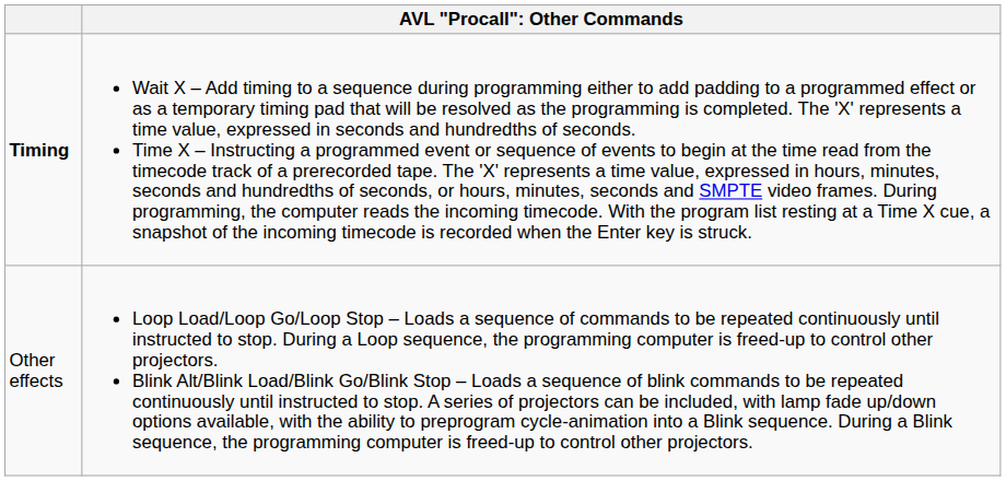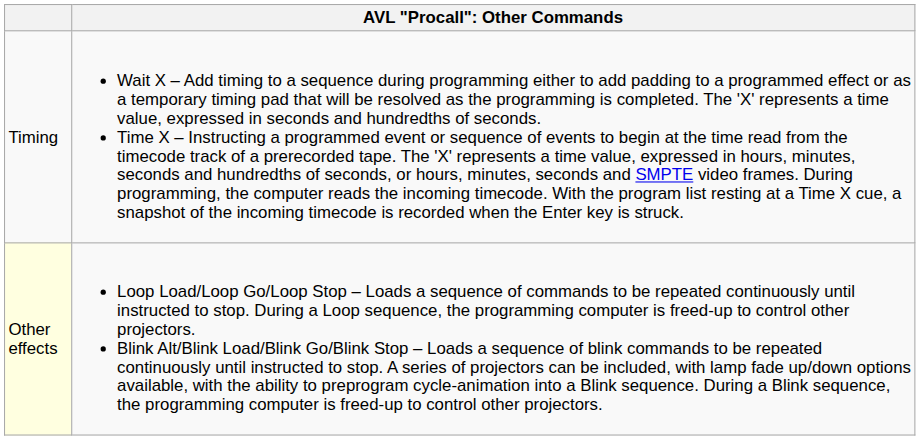Timing | column 1: bold -> normal
Other effects | column 1: no background -> lightyellow background
